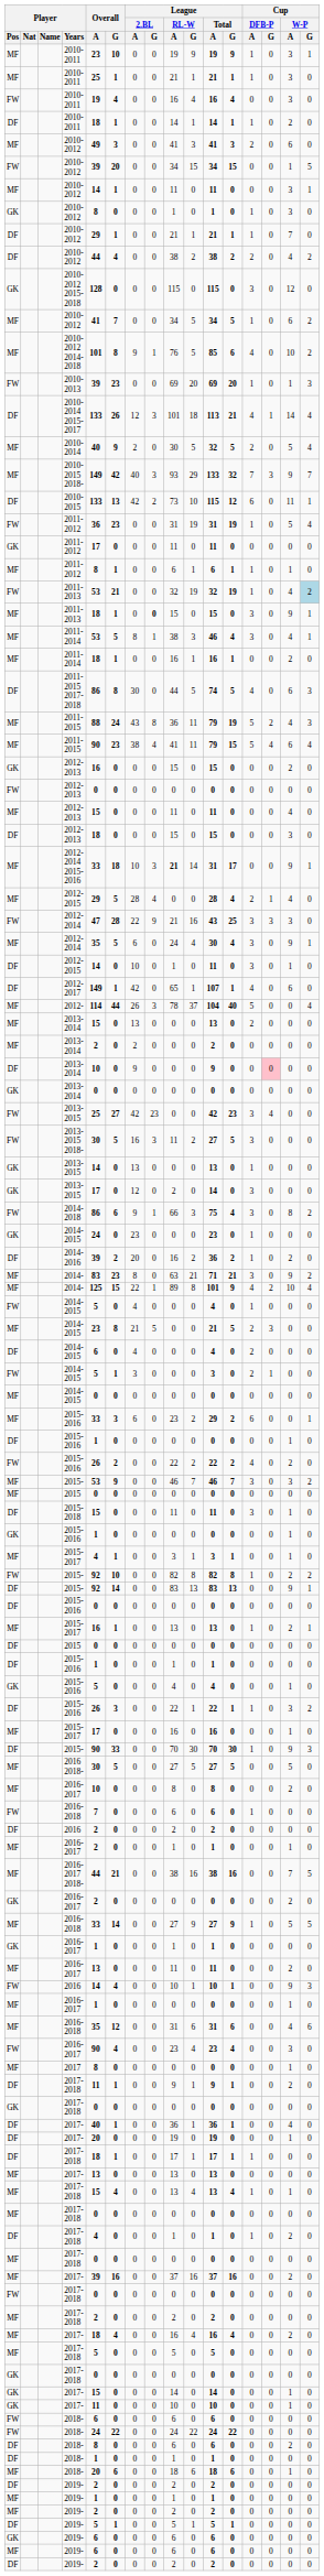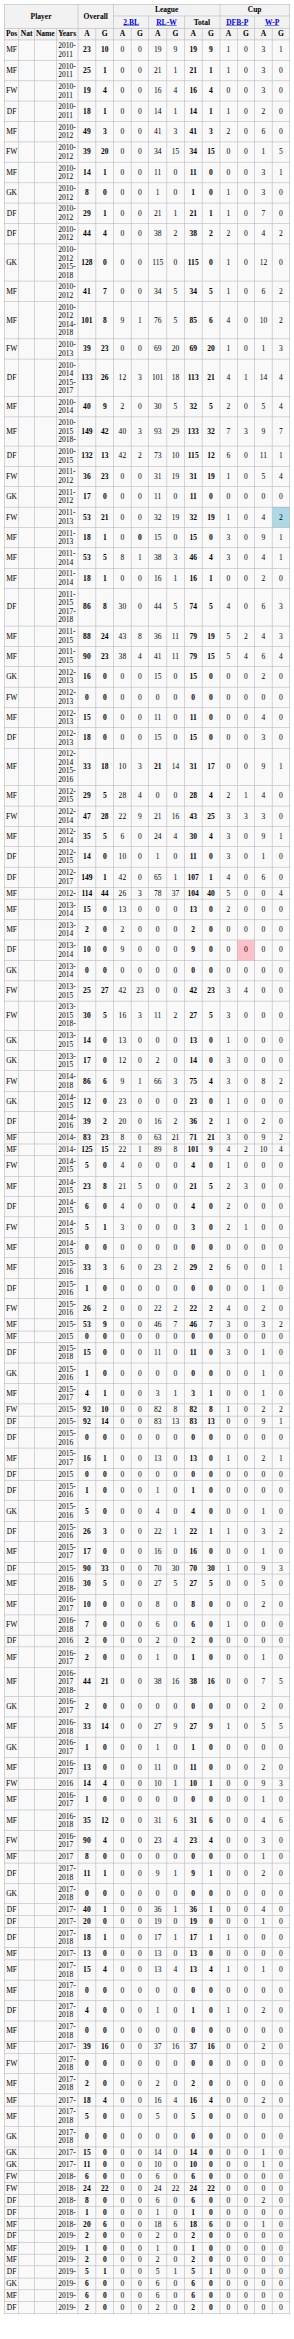2010-2012 2015-2018 | Cup / DFB-P / A: 3 -> 1
2010-2015 | Overall / A: 133 -> 132
- row: MF | 2011-2012 | 8 | 1 | 0 | 0 | 6 | 1 | 6 | 1 | 1 | 0 | 1 | 0
GK / 2014-2015 | Overall / A: 24 -> 12
